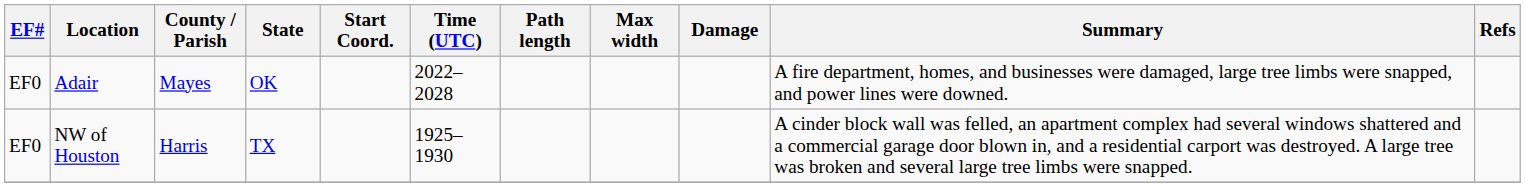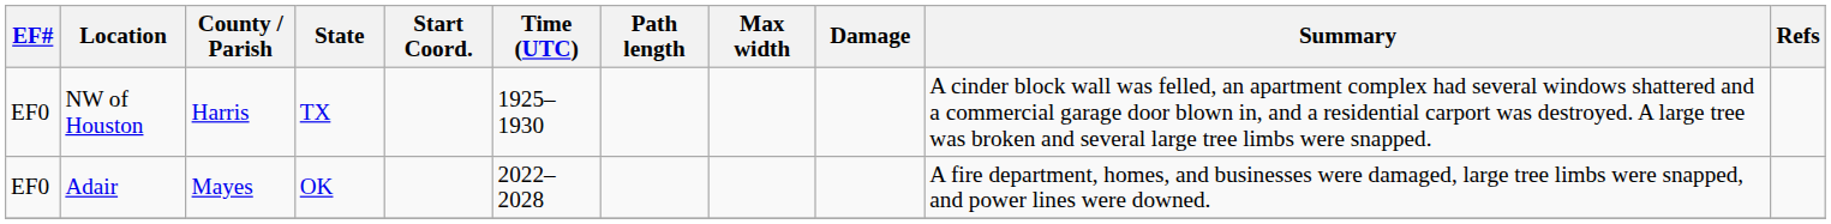rows swapped: NW of Houston <-> Adair
